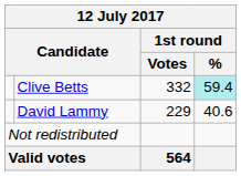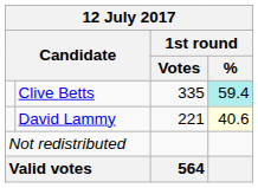Clive Betts | 1st round / Votes: 332 -> 335
David Lammy | 1st round / Votes: 229 -> 221
David Lammy | 1st round / %: no background -> lightyellow background
